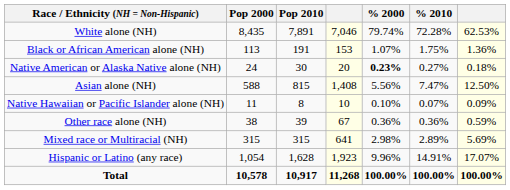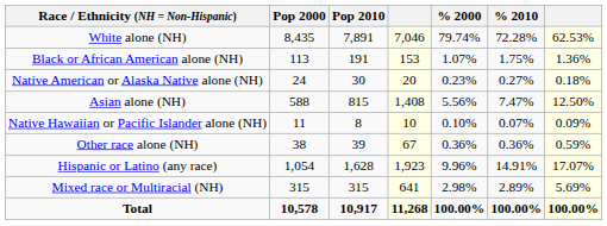Native American or Alaska Native alone (NH) | % 2000: bold -> normal
rows swapped: Mixed race or Multiracial (NH) <-> Hispanic or Latino (any race)
